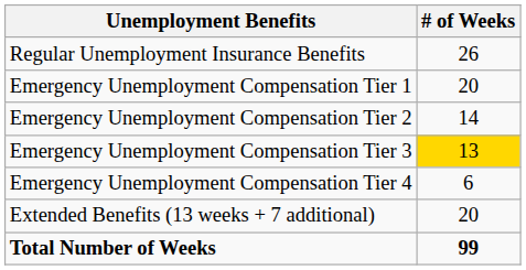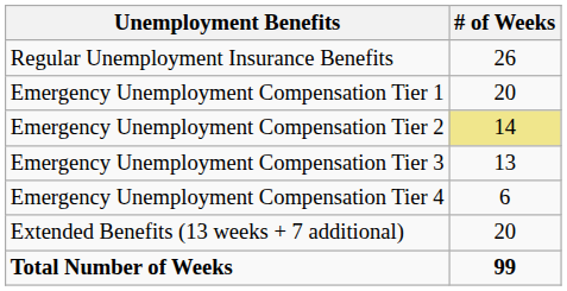Emergency Unemployment Compensation Tier 2 | # of Weeks: no background -> khaki background
Emergency Unemployment Compensation Tier 3 | # of Weeks: gold background -> no background
